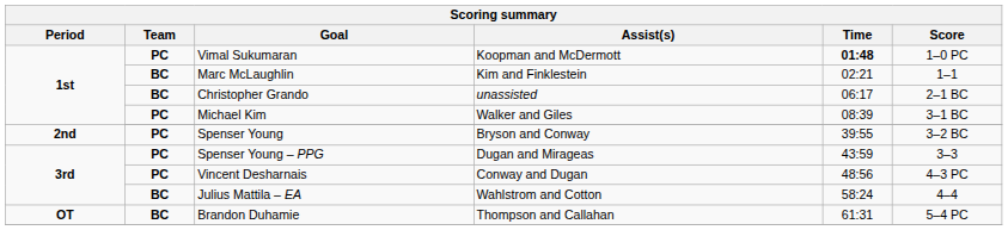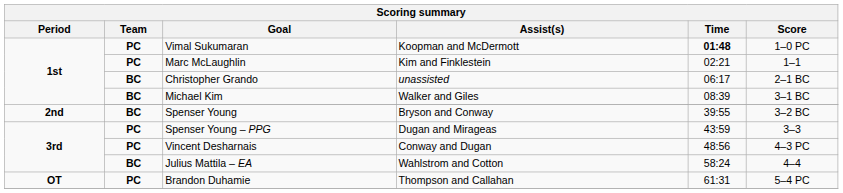Marc McLaughlin | Team: BC -> PC
Michael Kim | Team: PC -> BC
Spenser Young | Team: PC -> BC
Brandon Duhamie | Team: BC -> PC
